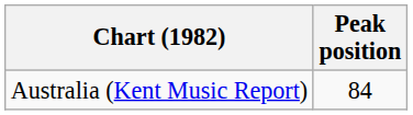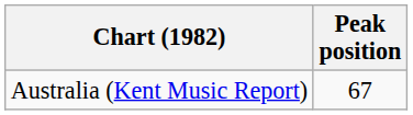Australia (Kent Music Report) | Peak position: 84 -> 67
